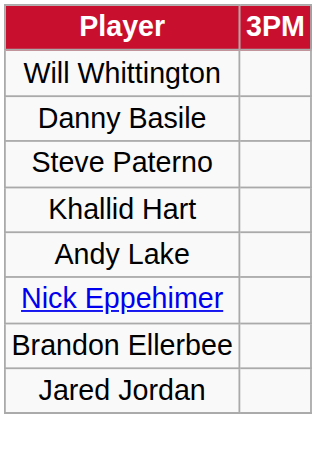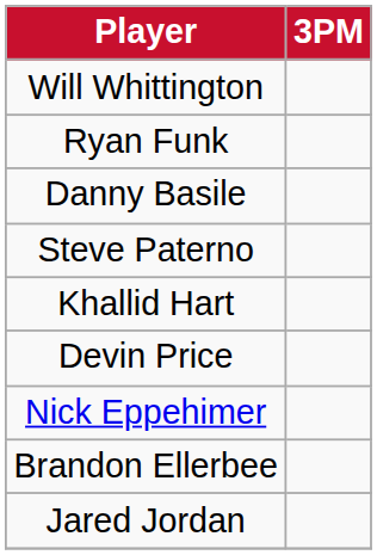+ row: Ryan Funk
- row: Andy Lake
+ row: Devin Price
